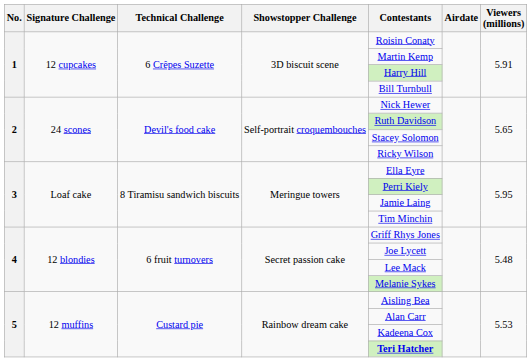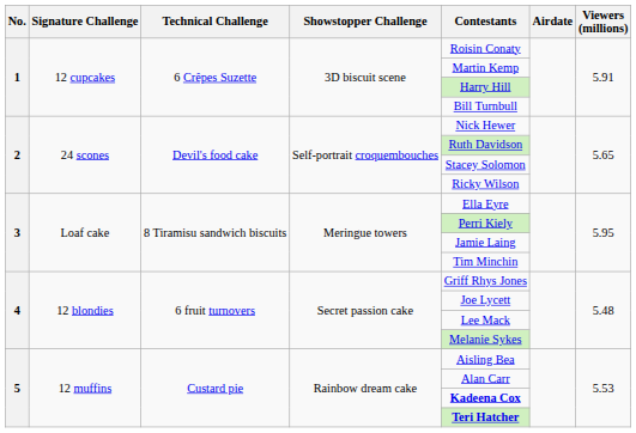row 20 | Contestants: normal -> bold
